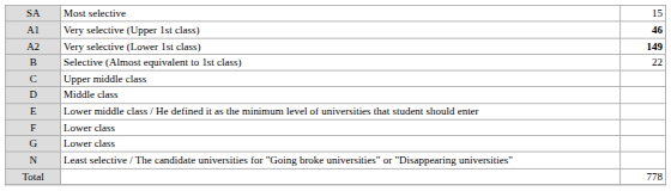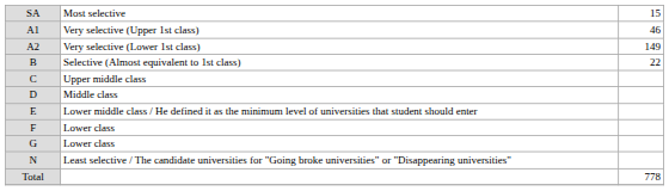Very selective (Upper 1st class) | column 3: bold -> normal
Very selective (Lower 1st class) | column 3: bold -> normal
